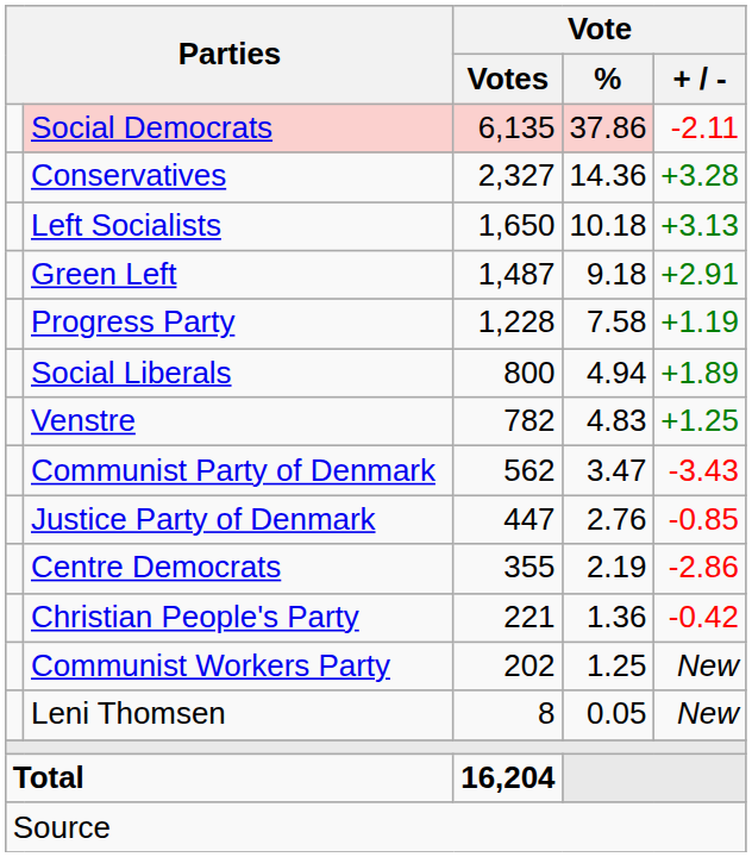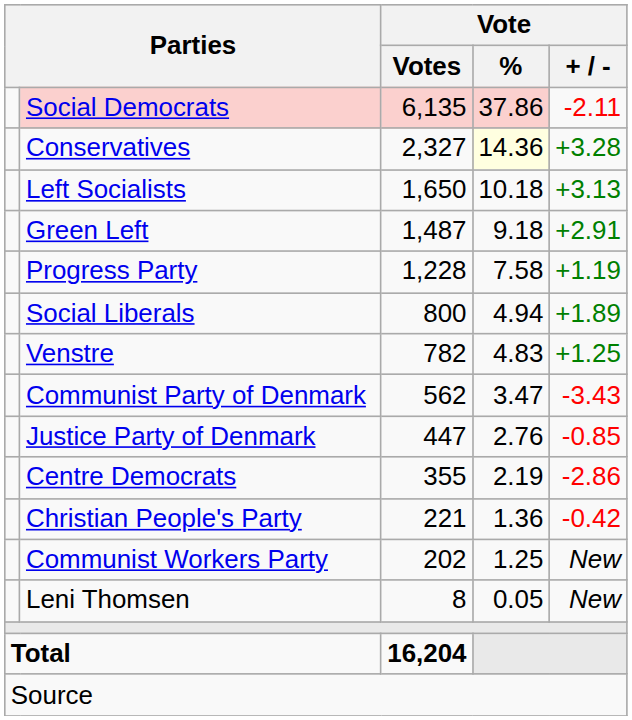Conservatives | Vote / %: no background -> lightyellow background
